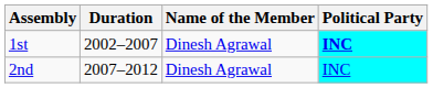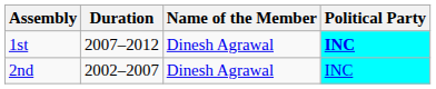1st | Duration: 2002–2007 -> 2007–2012
2nd | Duration: 2007–2012 -> 2002–2007
